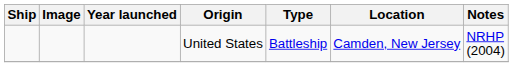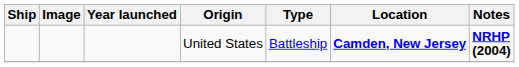United States | Location: normal -> bold
United States | Notes: normal -> bold
